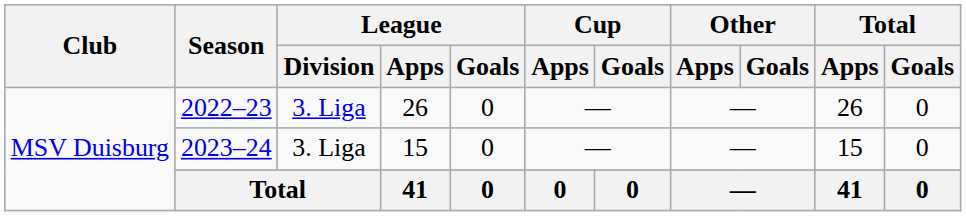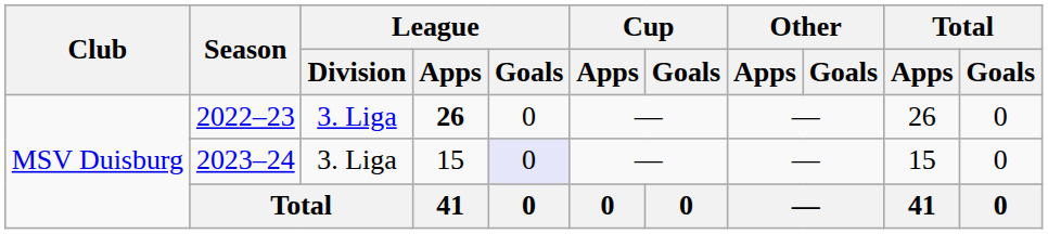2022–23 | League / Apps: normal -> bold
2023–24 | League / Goals: no background -> lavender background
